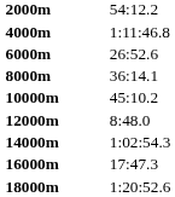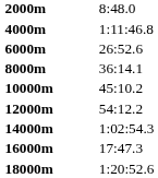2000m | column 2: 54:12.2 -> 8:48.0
12000m | column 2: 8:48.0 -> 54:12.2
